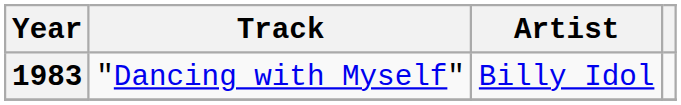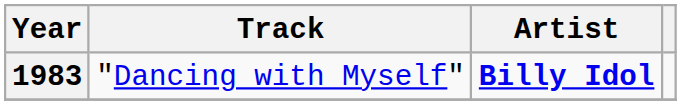1983 | Artist: normal -> bold
